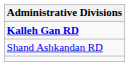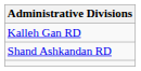row 2 | column 1: bold -> normal
